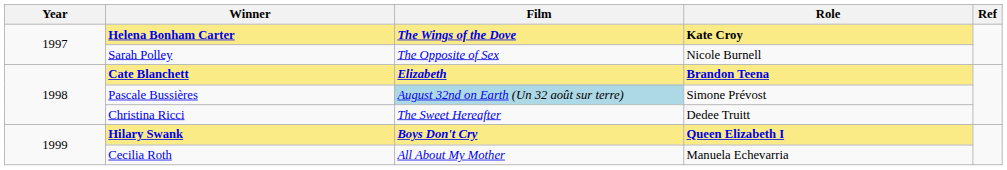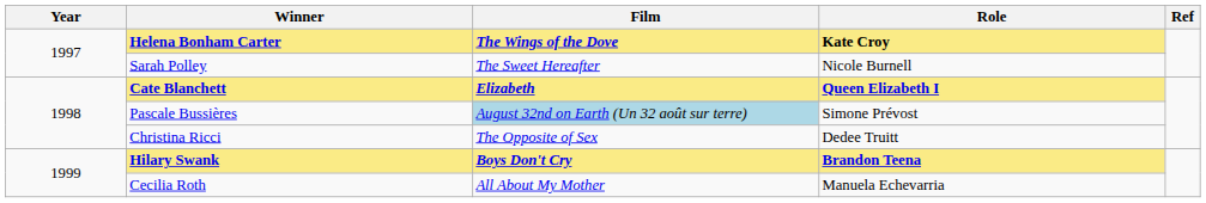Sarah Polley | Film: The Opposite of Sex -> The Sweet Hereafter
Cate Blanchett | Role: Brandon Teena -> Queen Elizabeth I
Christina Ricci | Film: The Sweet Hereafter -> The Opposite of Sex
Hilary Swank | Role: Queen Elizabeth I -> Brandon Teena
